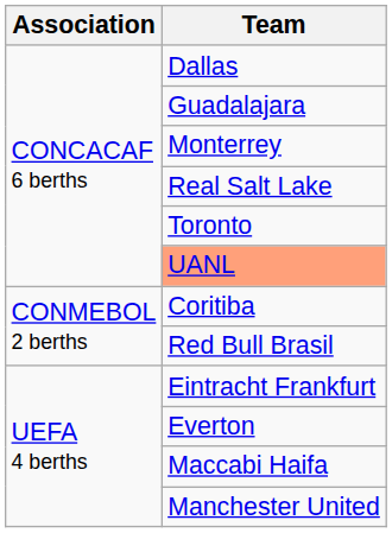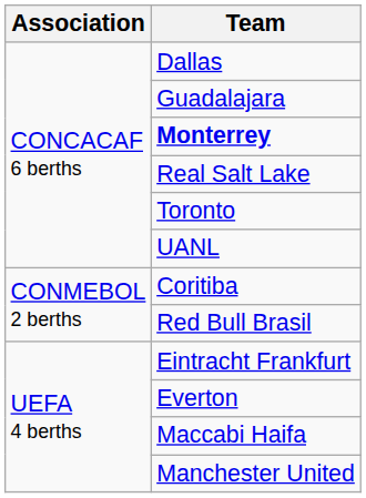Monterrey | Team: normal -> bold
UANL | Team: lightsalmon background -> no background
